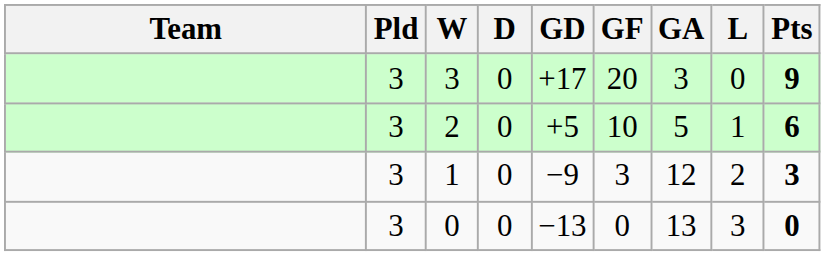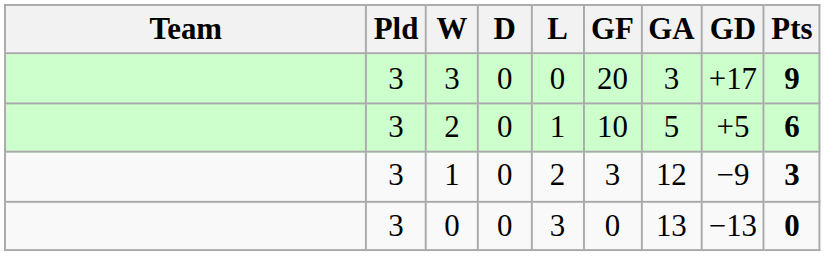columns swapped: L <-> GD
